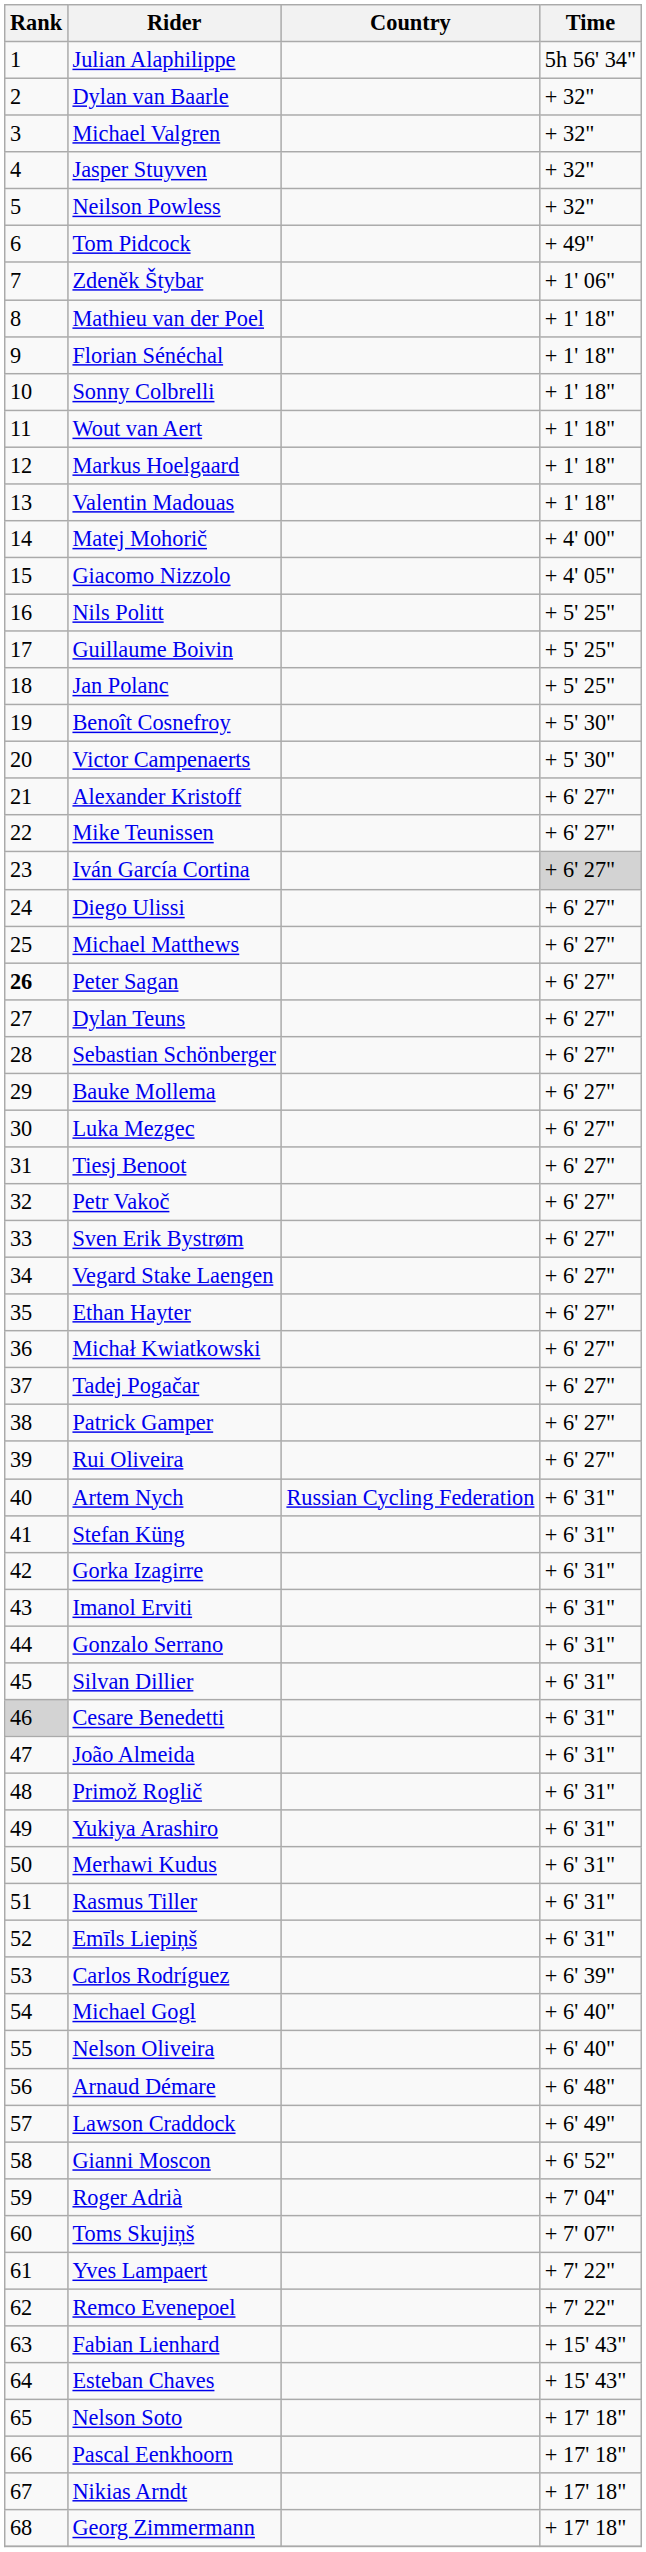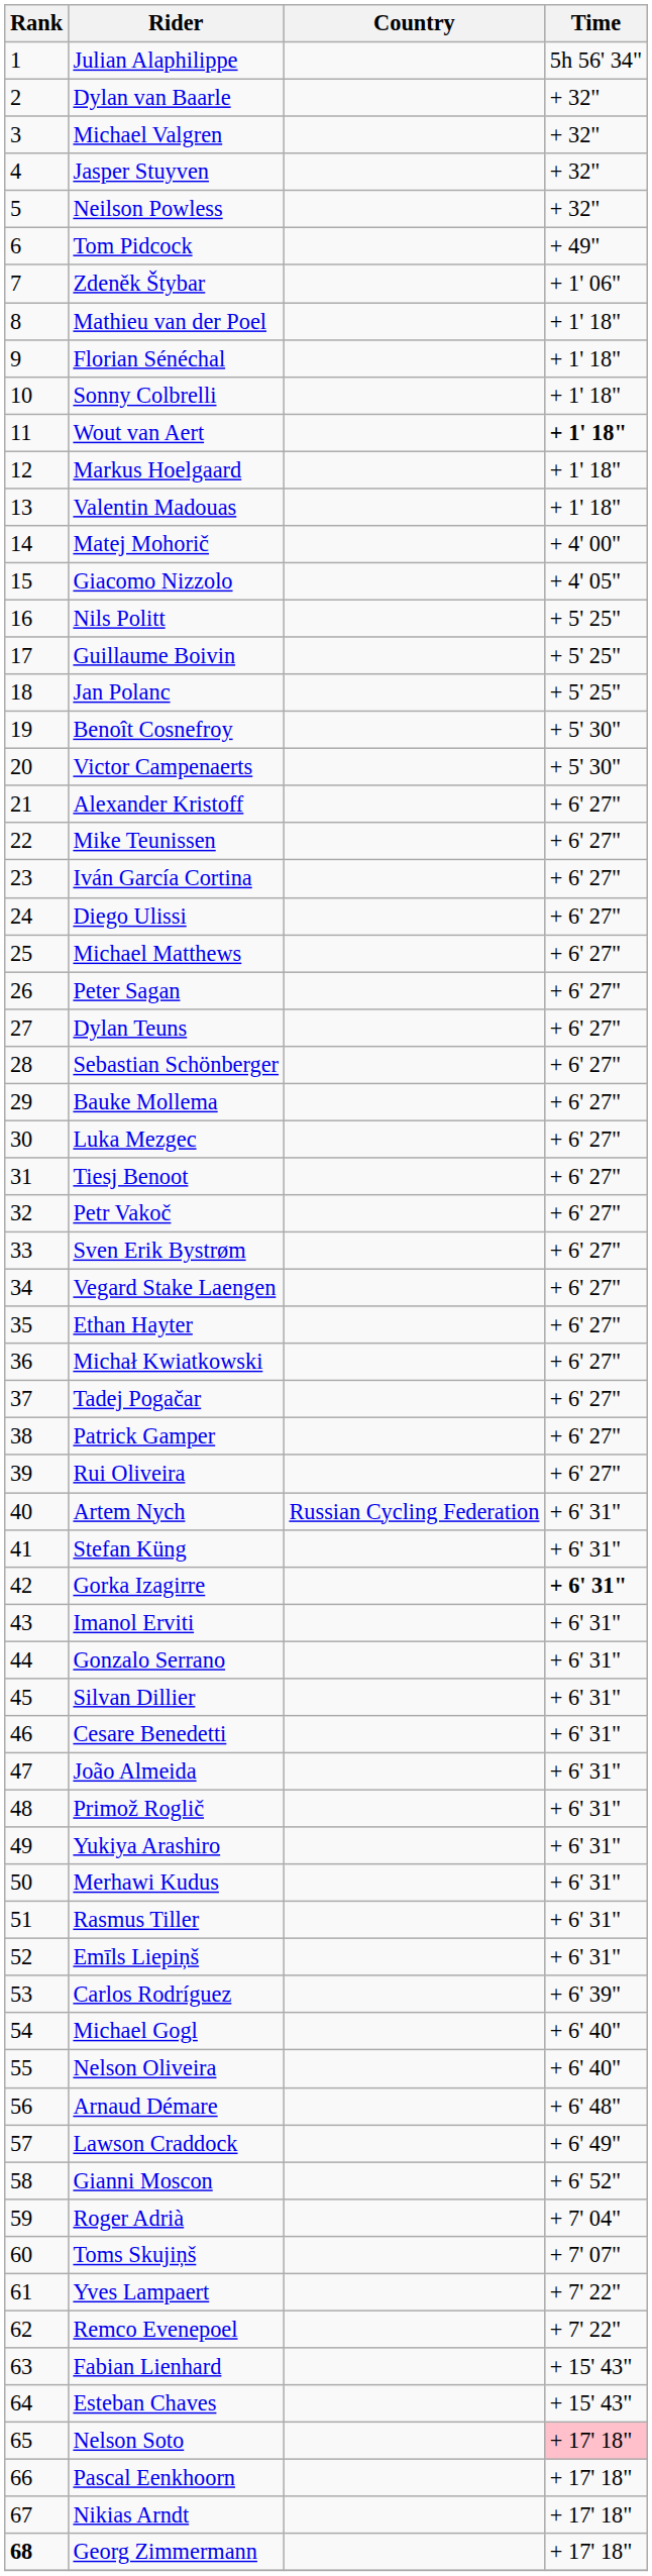Wout van Aert | Time: normal -> bold
Iván García Cortina | Time: lightgrey background -> no background
Peter Sagan | Rank: bold -> normal
Gorka Izagirre | Time: normal -> bold
Cesare Benedetti | Rank: lightgrey background -> no background
Nelson Soto | Time: no background -> pink background
Georg Zimmermann | Rank: normal -> bold
